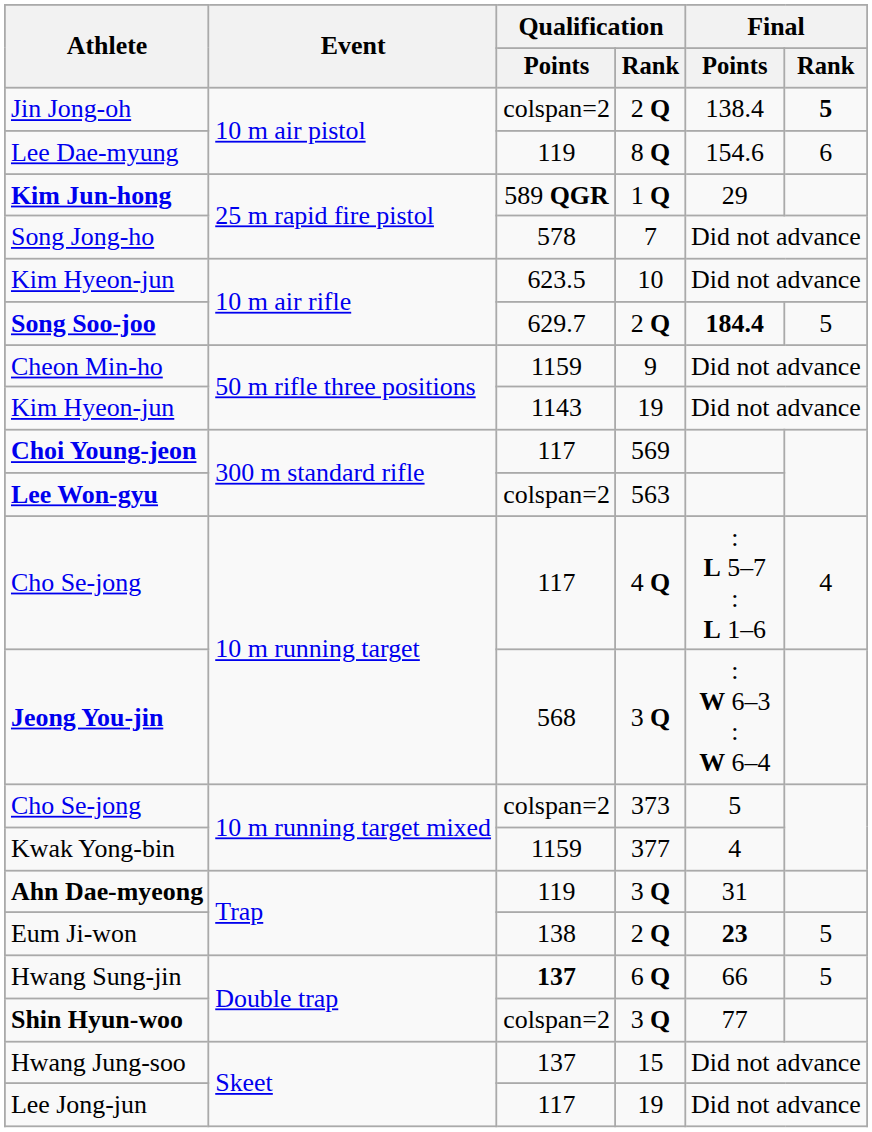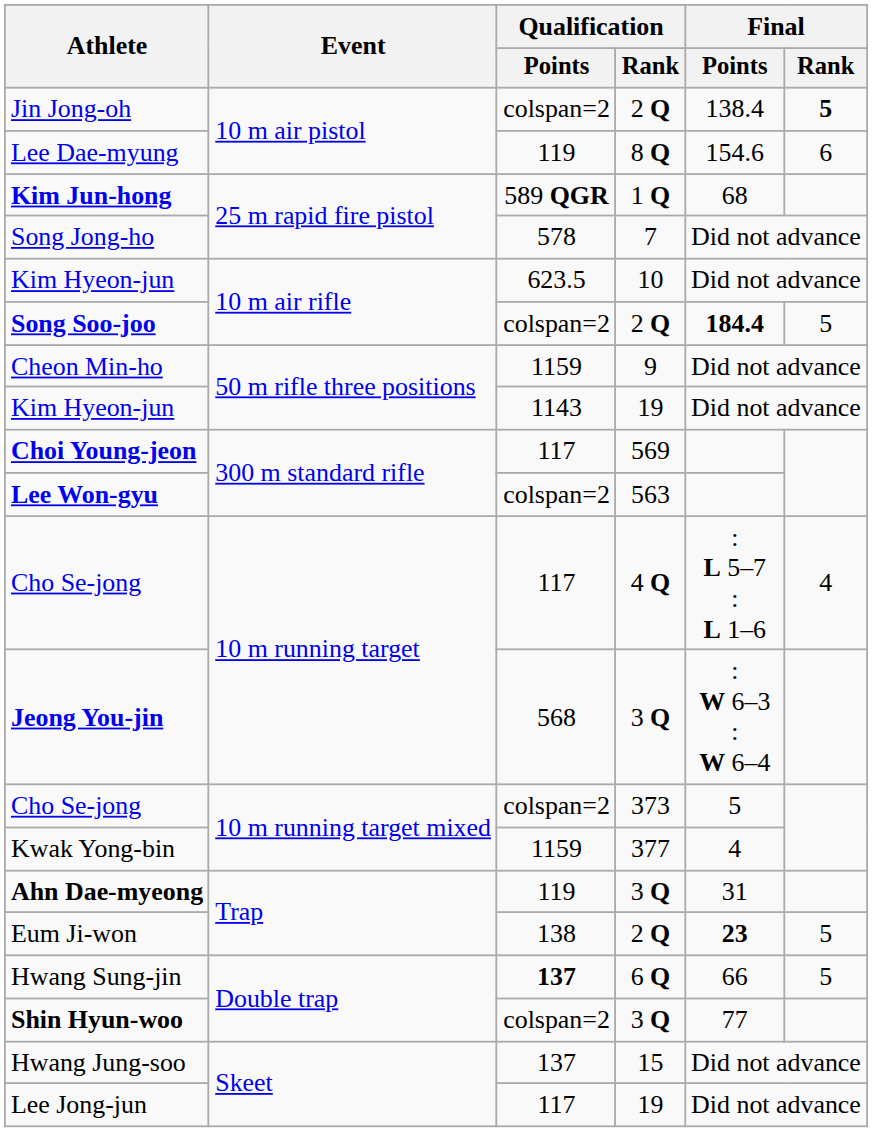Kim Jun-hong | Final / Points: 29 -> 68
Song Soo-joo | Qualification / Points: 629.7 -> colspan=2
